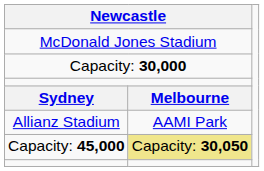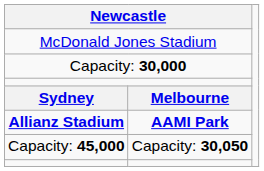Allianz Stadium | column 1: normal -> bold
Allianz Stadium | column 2: normal -> bold
Capacity: 45,000 | column 2: khaki background -> no background
